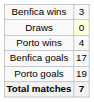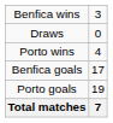Draws | column 2: lightyellow background -> no background
